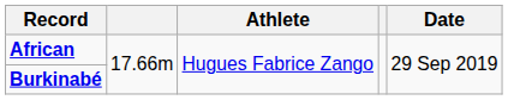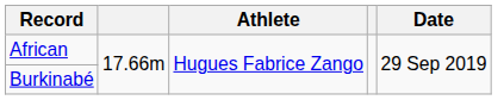African | Record: bold -> normal
Burkinabé | Record: bold -> normal
